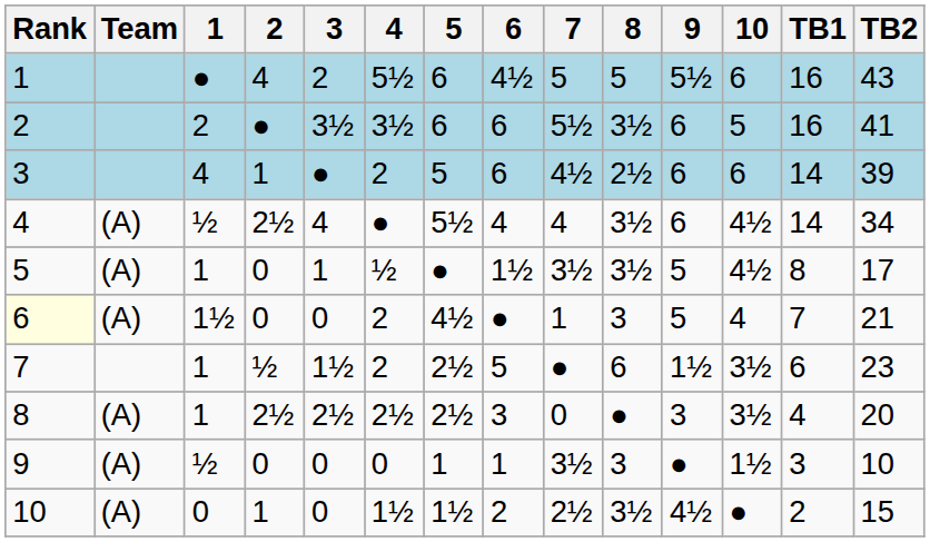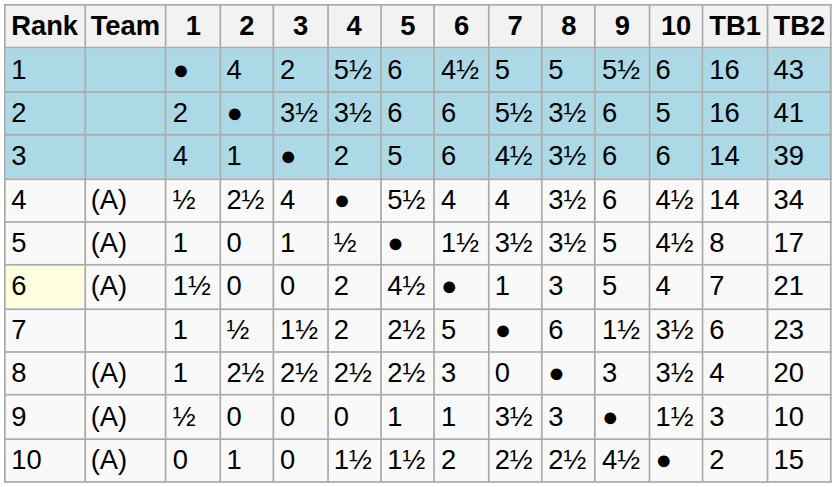row 4 | 8: 2½ -> 3½
row 11 | 8: 3½ -> 2½
